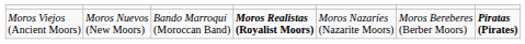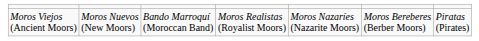Moros Viejos (Ancient Moors) | column 4: bold -> normal
Moros Viejos (Ancient Moors) | column 7: bold -> normal
